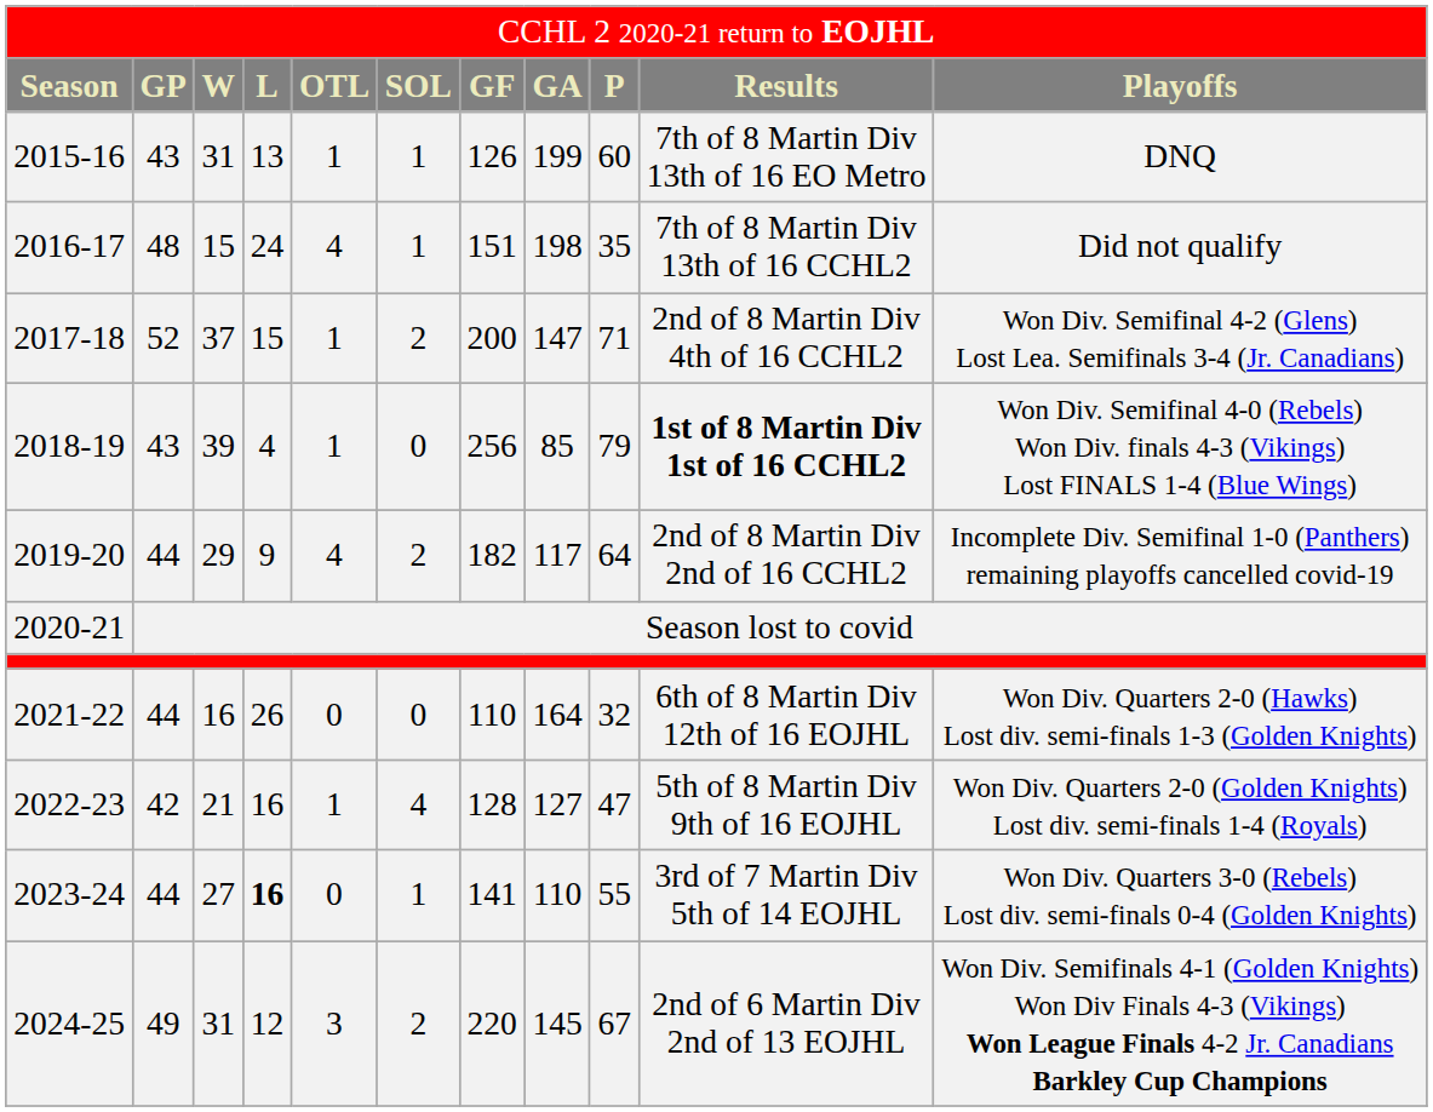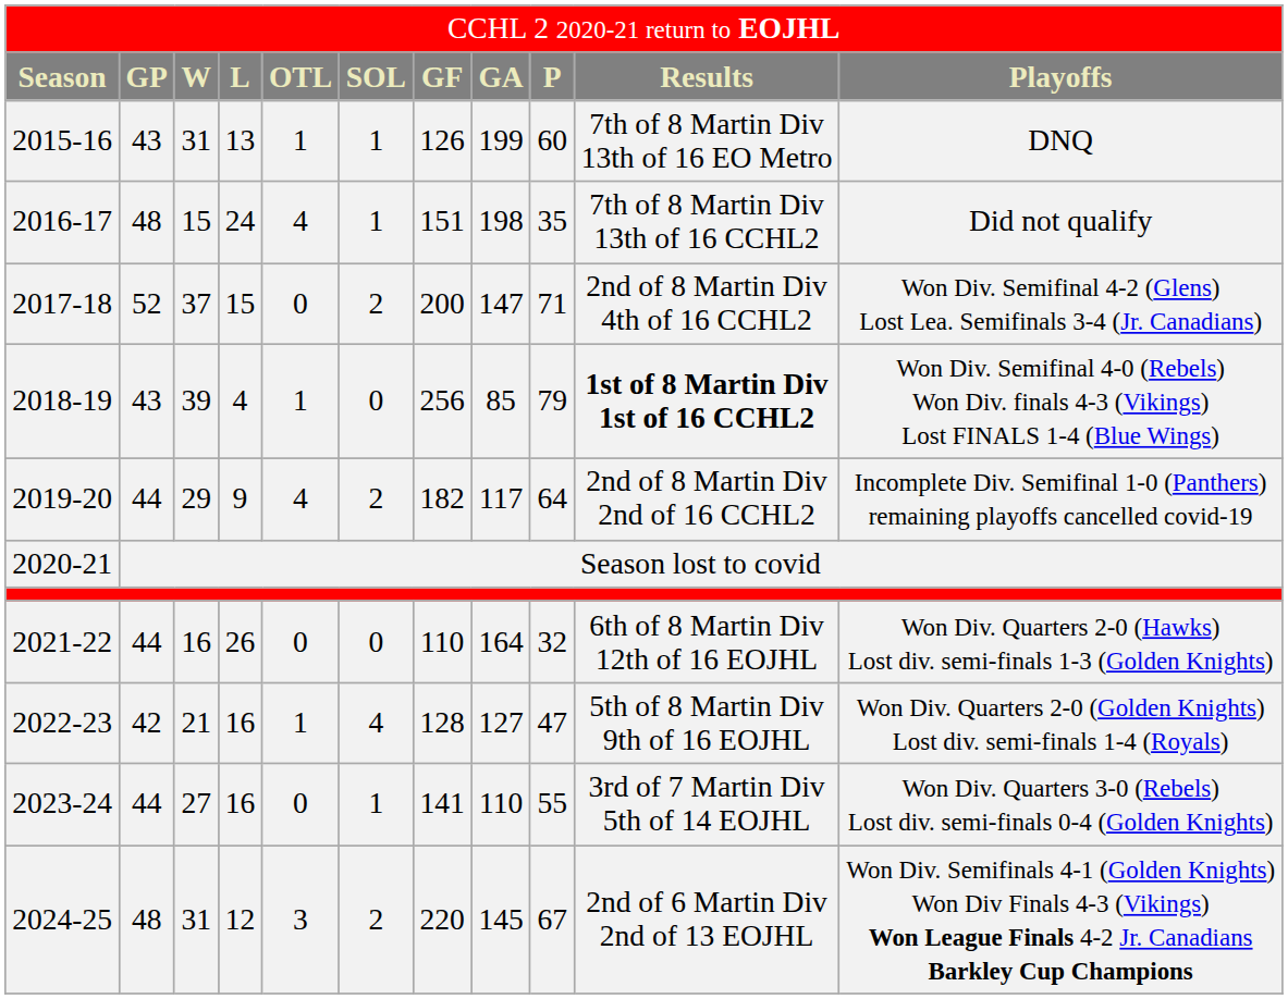2017-18 | column 5: 1 -> 0
2023-24 | column 4: bold -> normal
2024-25 | column 2: 49 -> 48
